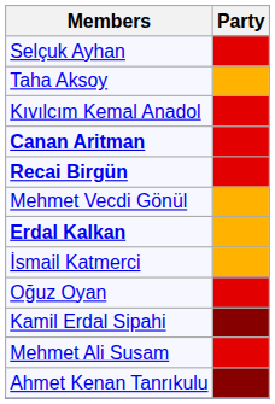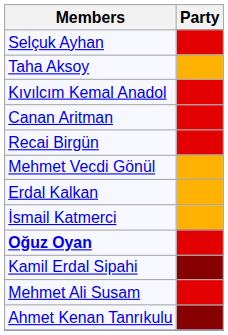Canan Aritman | Members: bold -> normal
Recai Birgün | Members: bold -> normal
Erdal Kalkan | Members: bold -> normal
Oğuz Oyan | Members: normal -> bold
